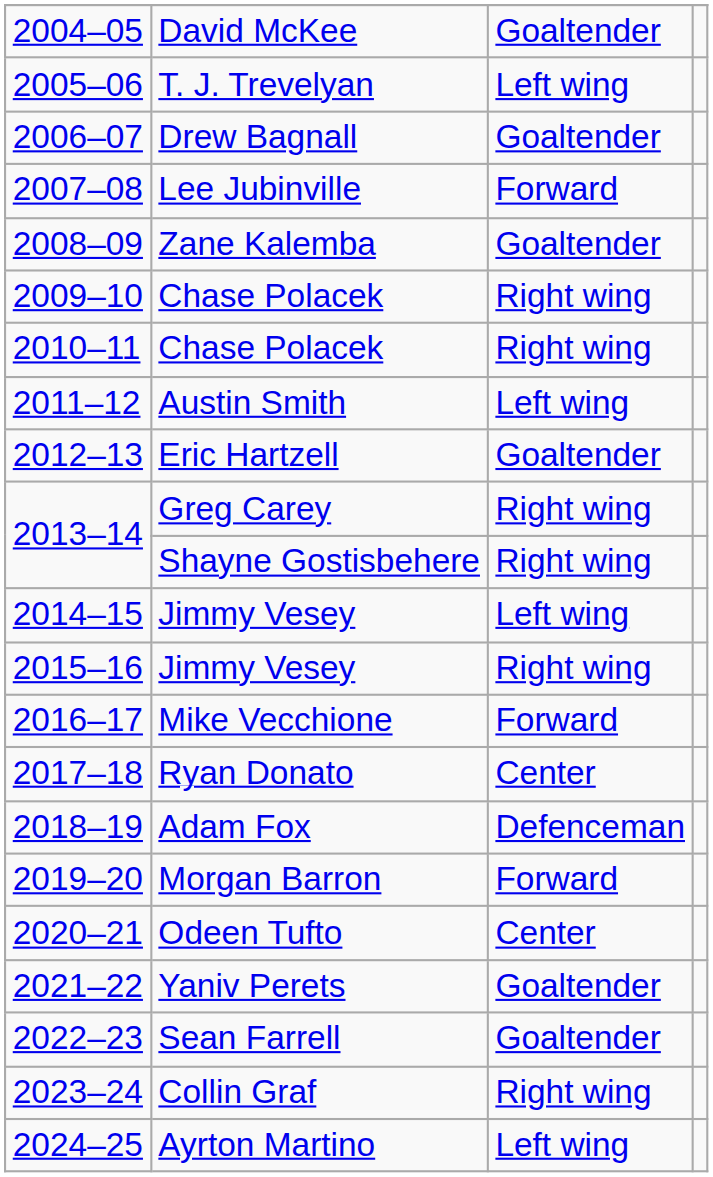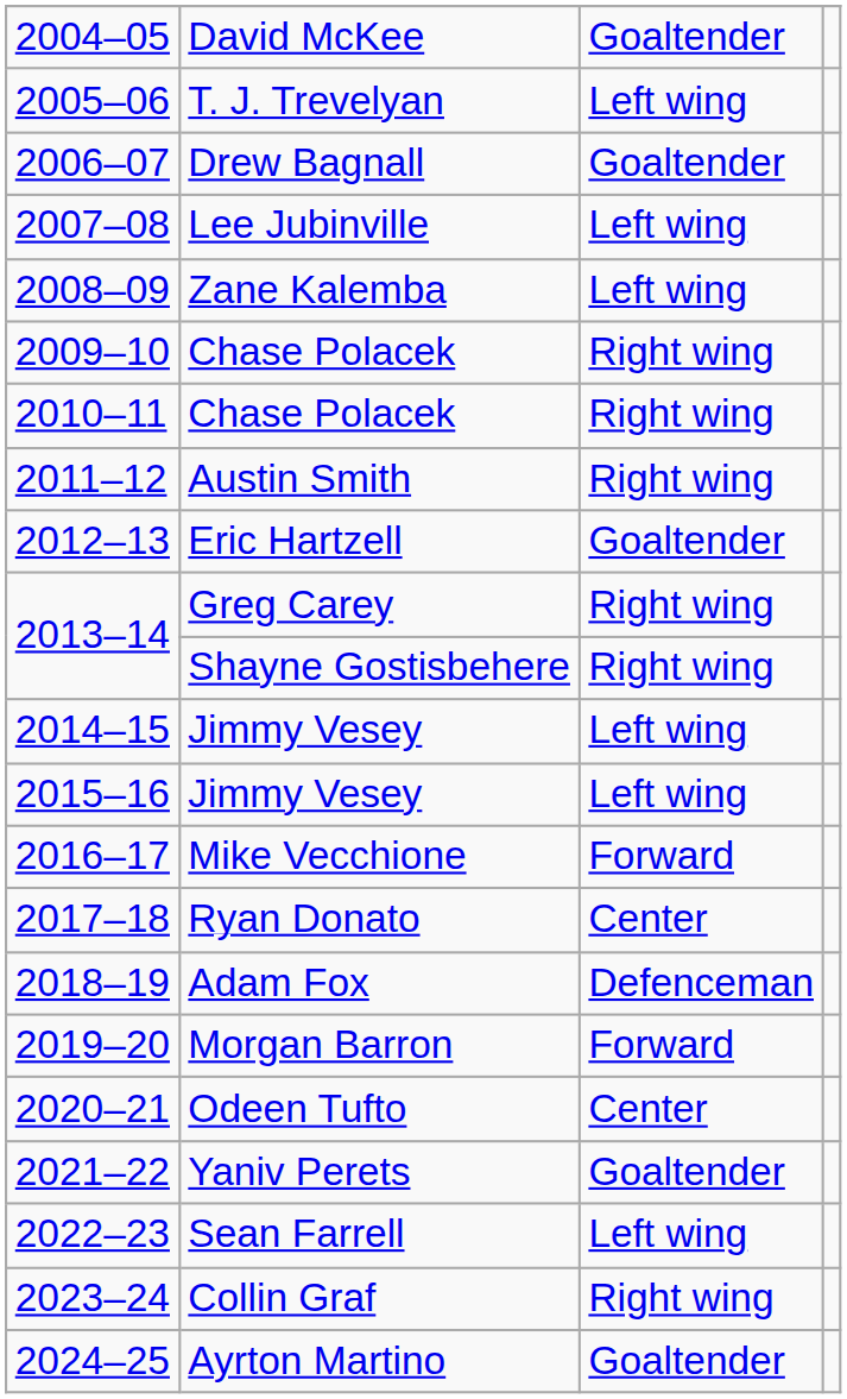Lee Jubinville | column 3: Forward -> Left wing
Zane Kalemba | column 3: Goaltender -> Left wing
Austin Smith | column 3: Left wing -> Right wing
2015–16 / Jimmy Vesey | column 3: Right wing -> Left wing
Sean Farrell | column 3: Goaltender -> Left wing
Ayrton Martino | column 3: Left wing -> Goaltender
